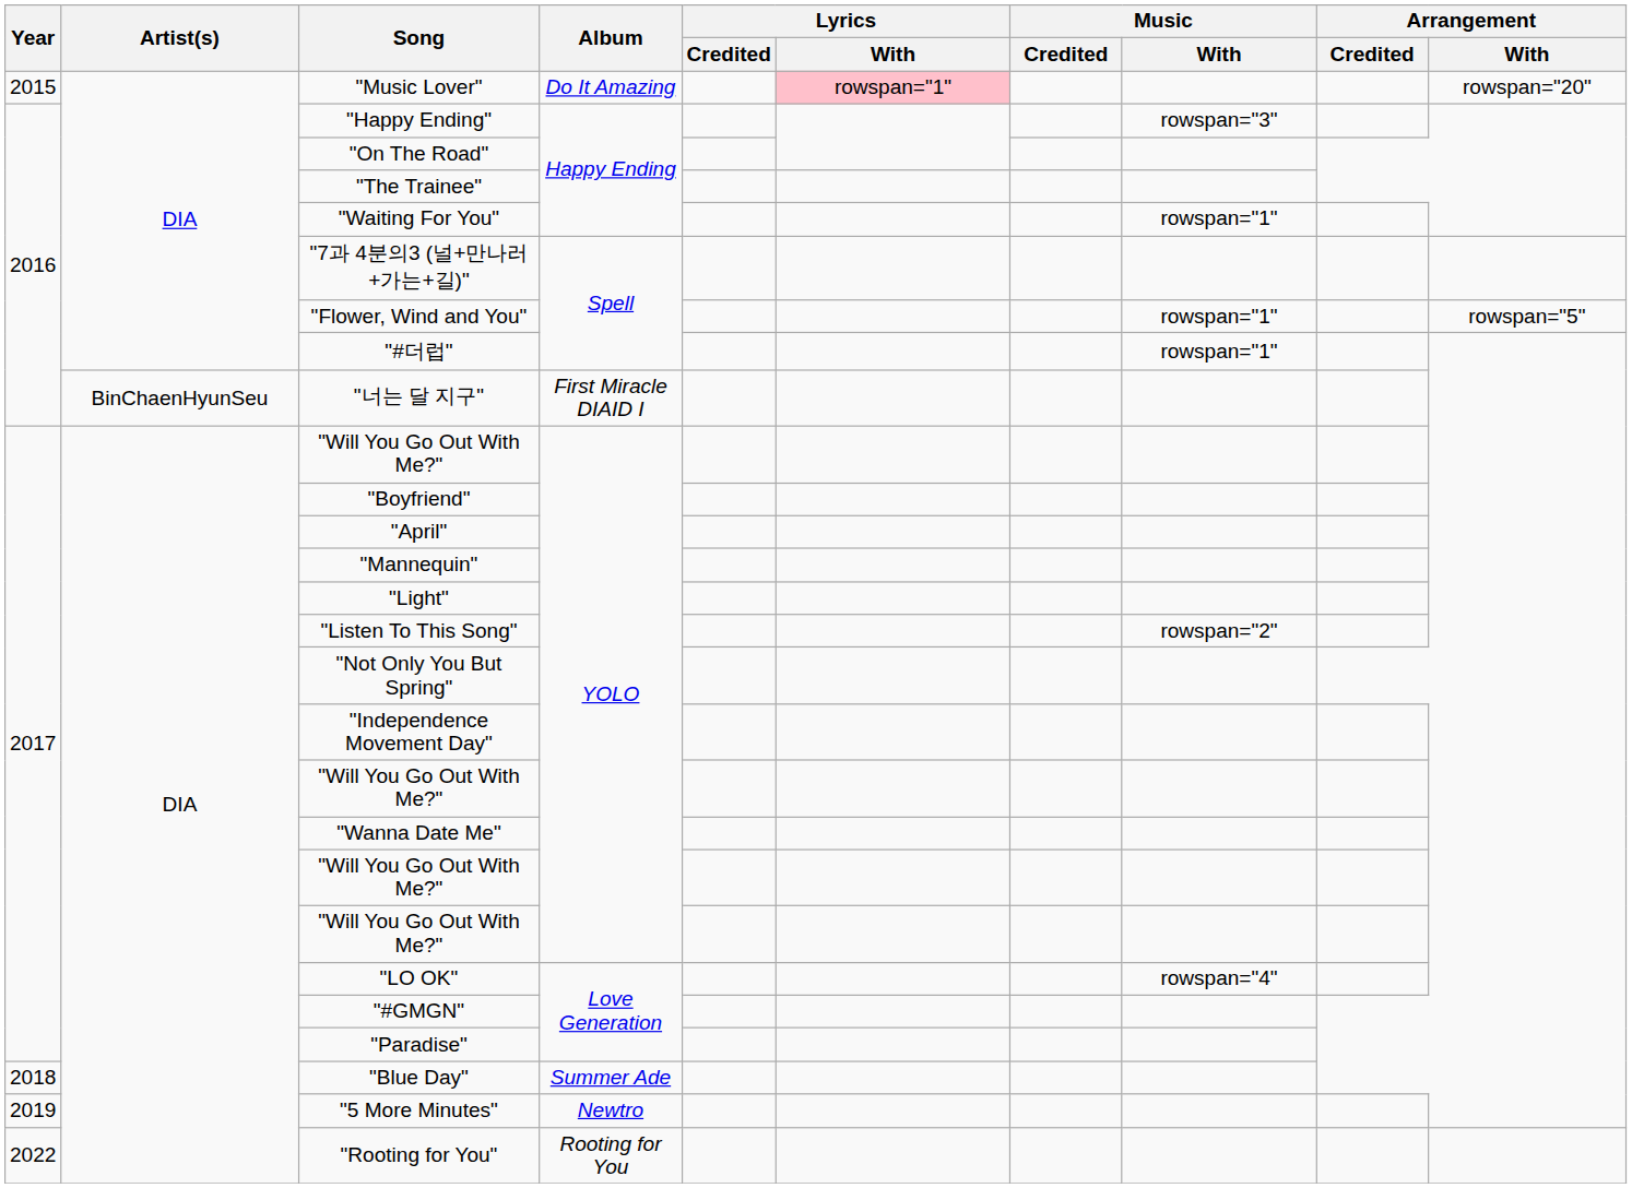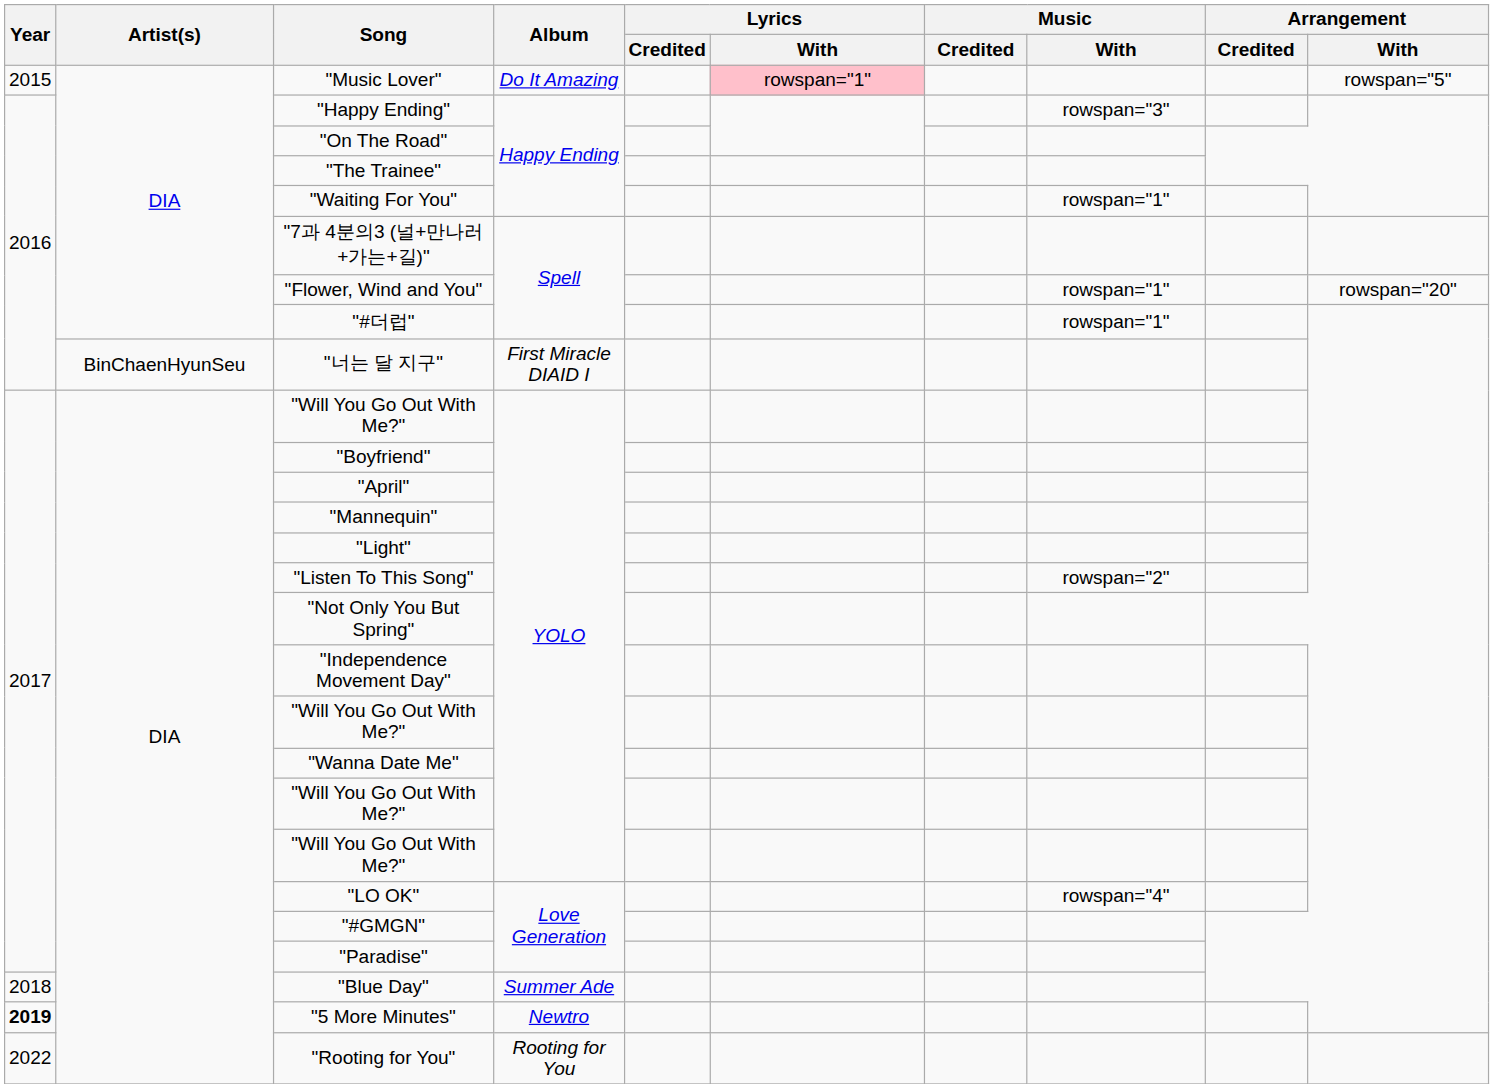"Music Lover" | Arrangement / With: rowspan="20" -> rowspan="5"
"Flower, Wind and You" | Arrangement / With: rowspan="5" -> rowspan="20"
"5 More Minutes" | Year: normal -> bold
